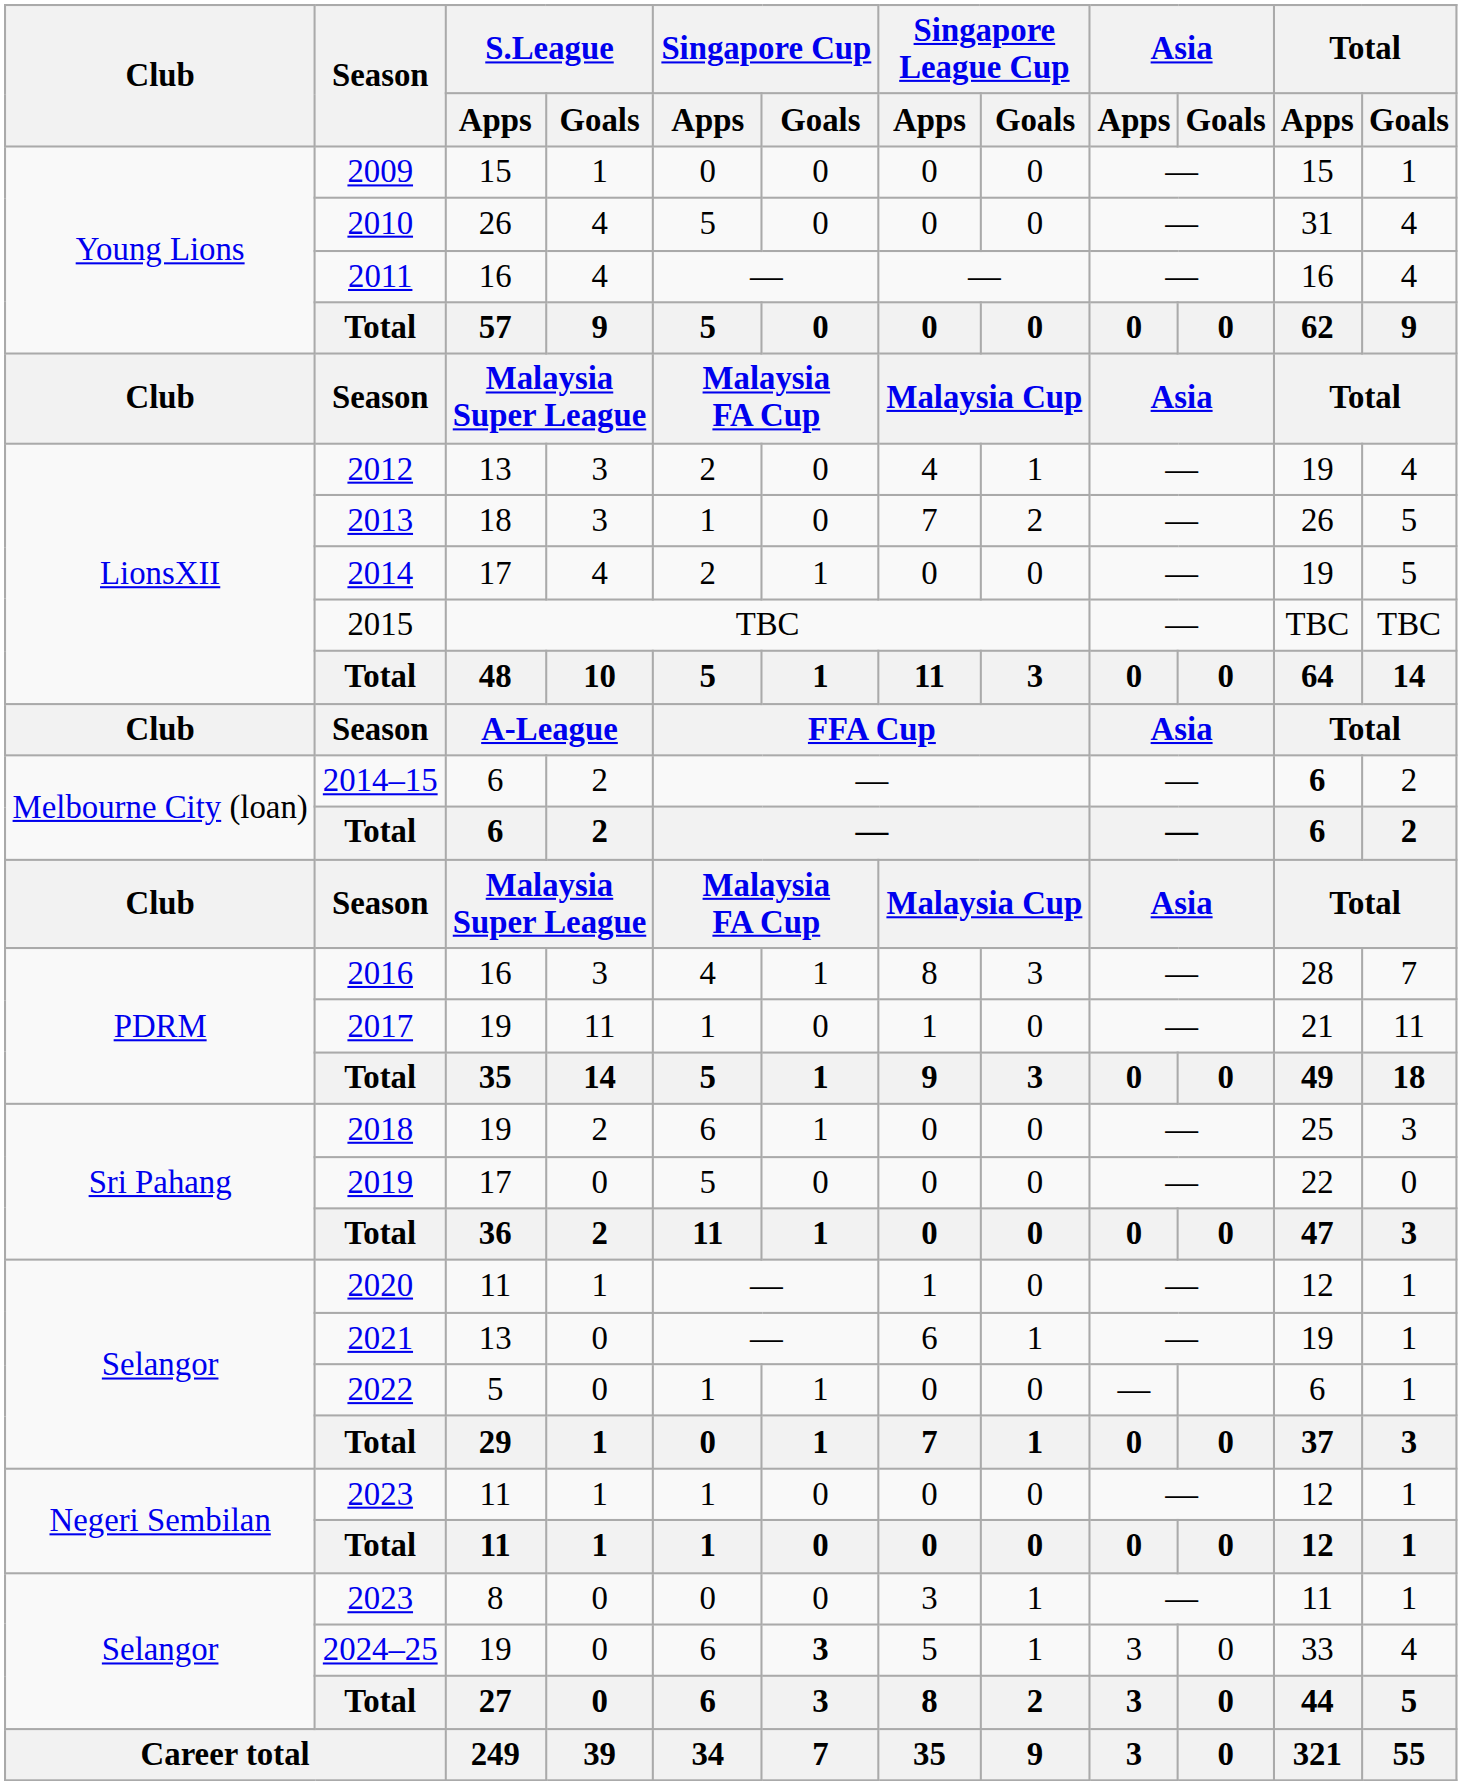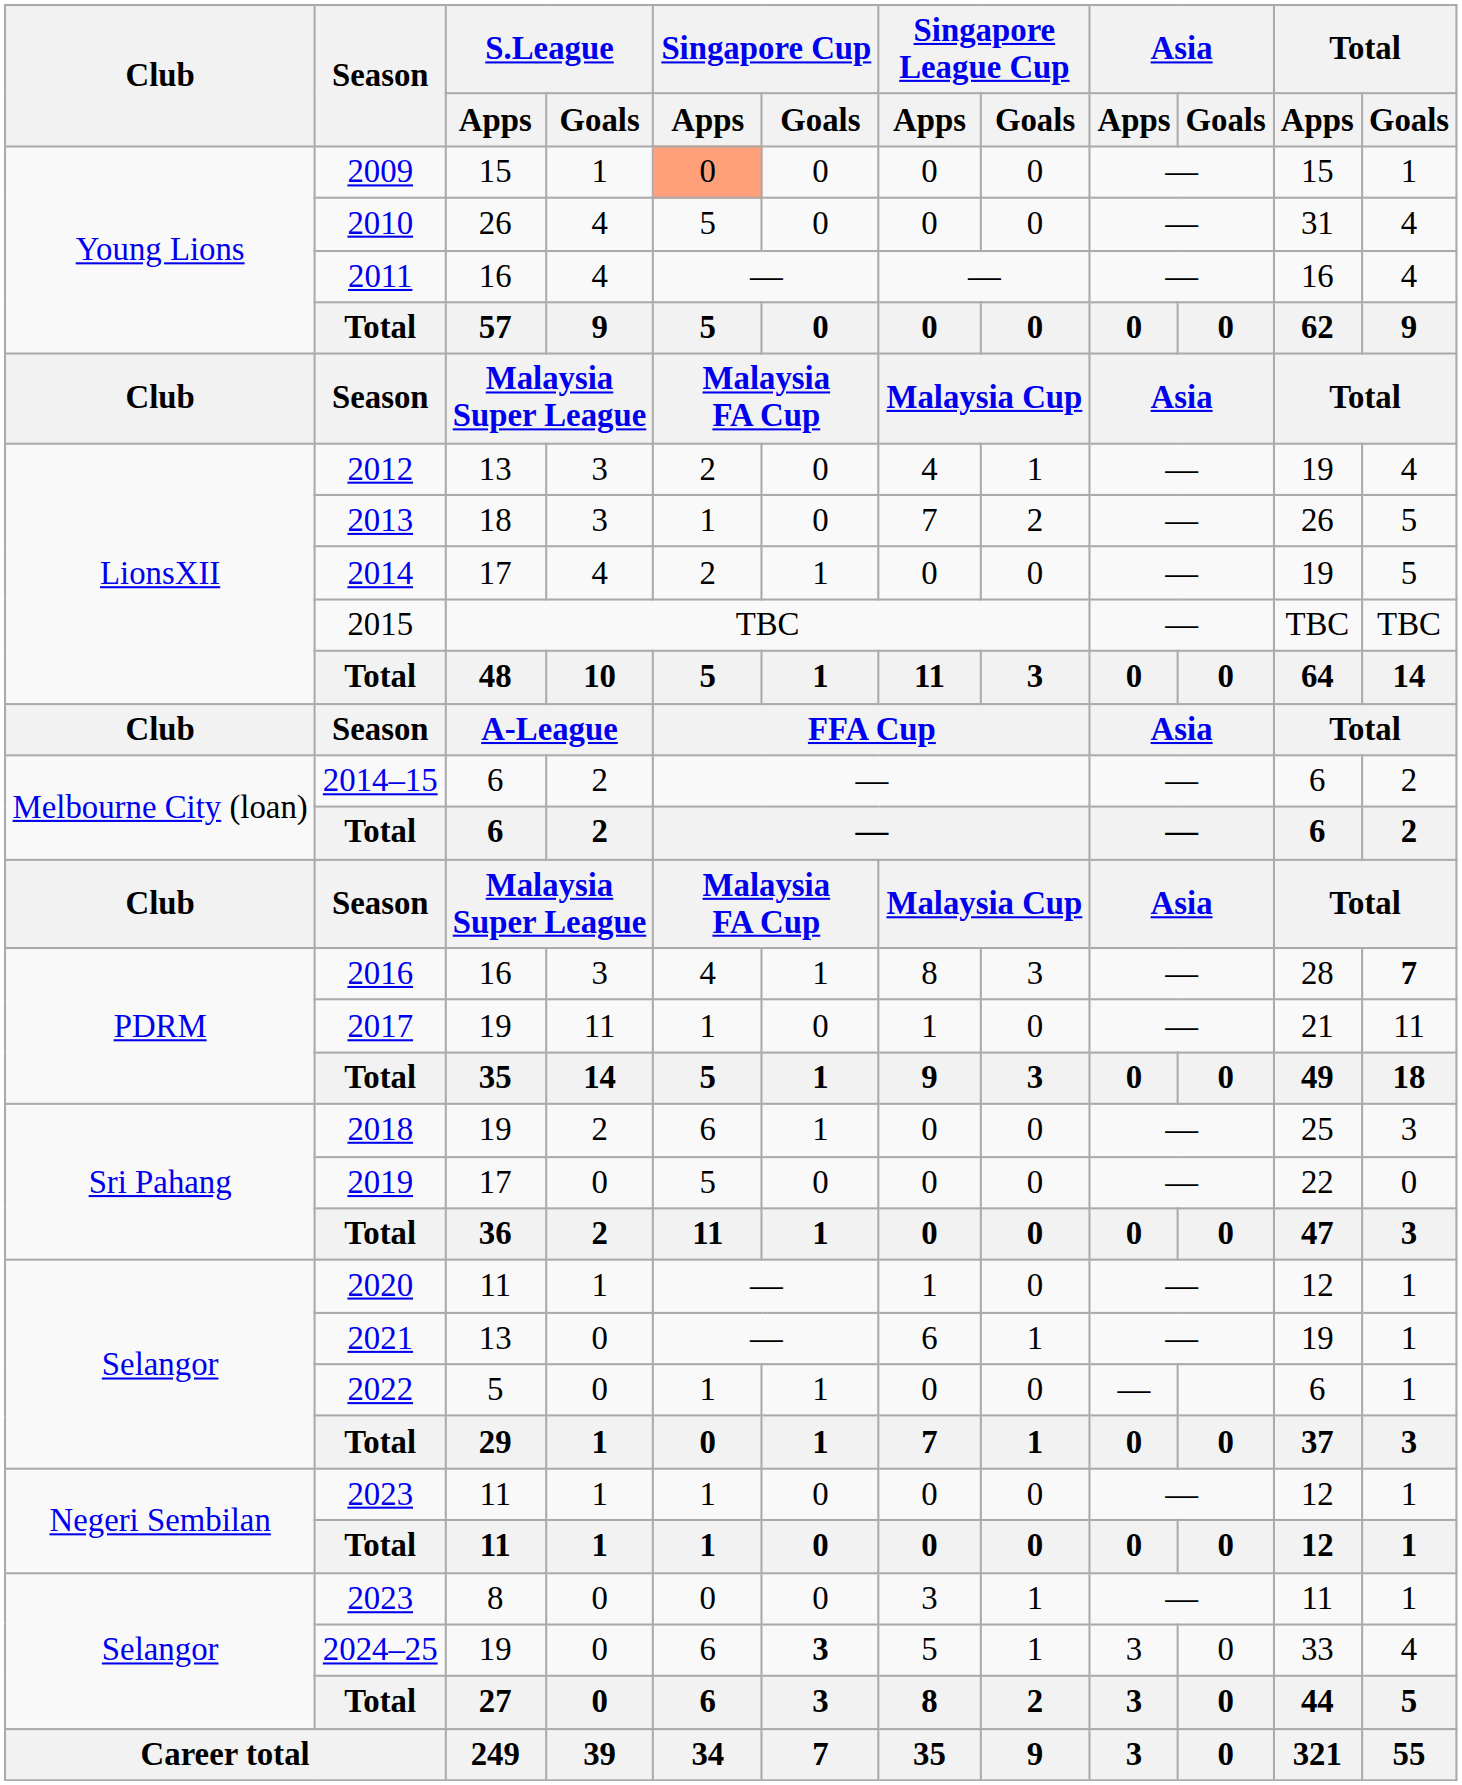2009 | Singapore Cup / Apps: no background -> lightsalmon background
2014–15 | Total / Apps: bold -> normal
2016 | Total / Goals: normal -> bold
